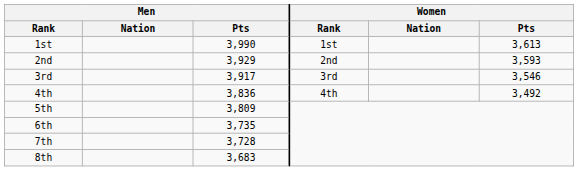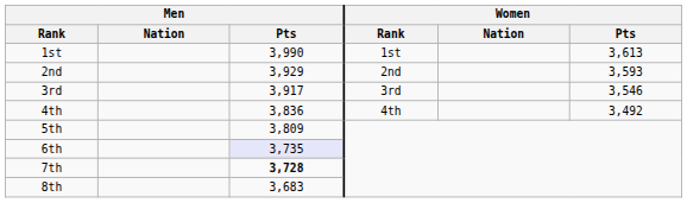6th | Men / Pts: no background -> lavender background
7th | Men / Pts: normal -> bold
